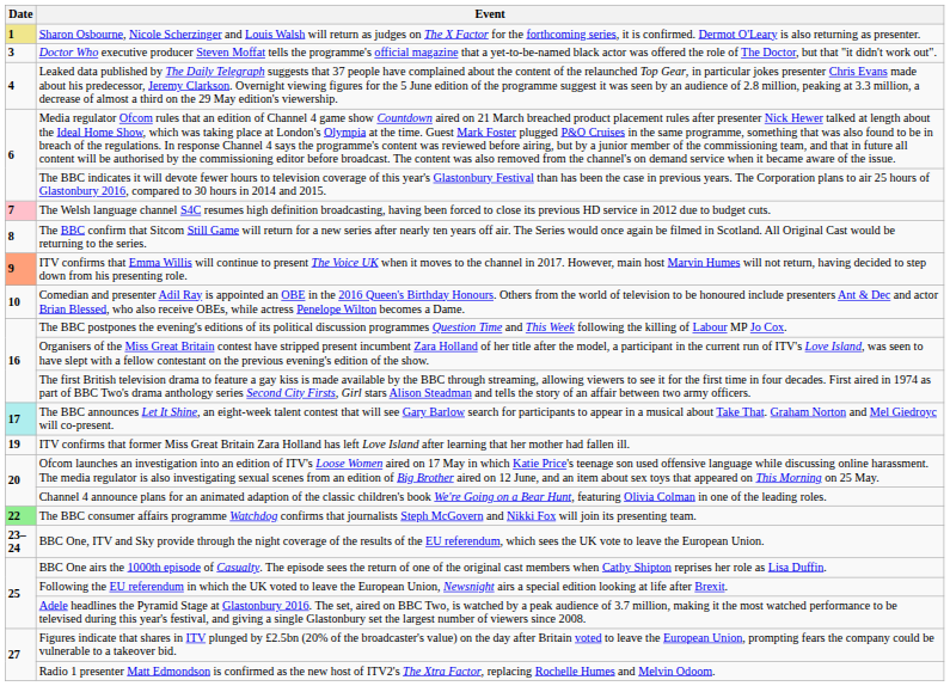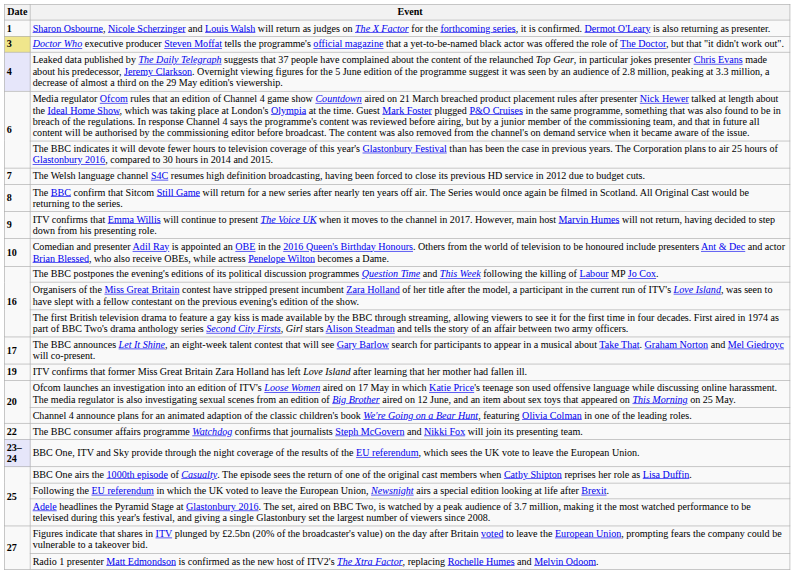row 2 | Date: khaki background -> no background
row 3 | Date: no background -> khaki background
row 4 | Date: no background -> lavender background
row 7 | Date: pink background -> no background
row 9 | Date: lightsalmon background -> no background
row 14 | Date: paleturquoise background -> no background
row 18 | Date: lightgreen background -> no background
row 19 | Date: no background -> lavender background
